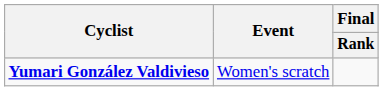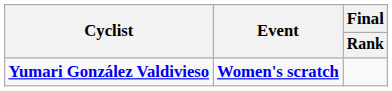Yumari González Valdivieso | Event: normal -> bold
